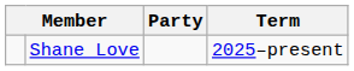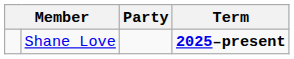Shane Love | Term: normal -> bold
